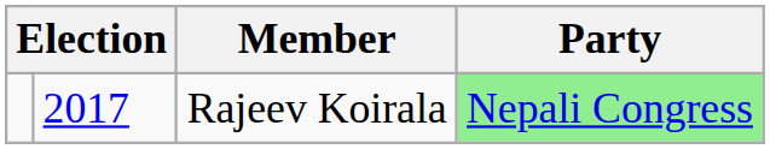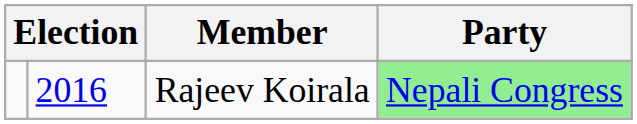Rajeev Koirala | column 2: 2017 -> 2016
